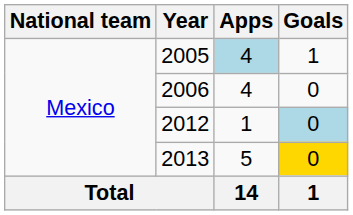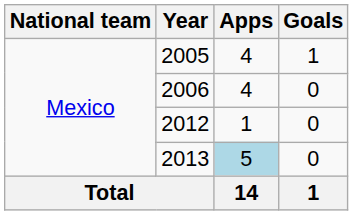2005 | Apps: lightblue background -> no background
2012 | Goals: lightblue background -> no background
2013 | Apps: no background -> lightblue background
2013 | Goals: gold background -> no background
